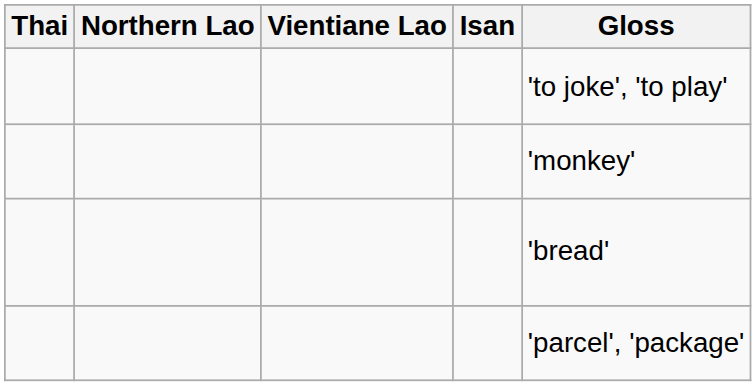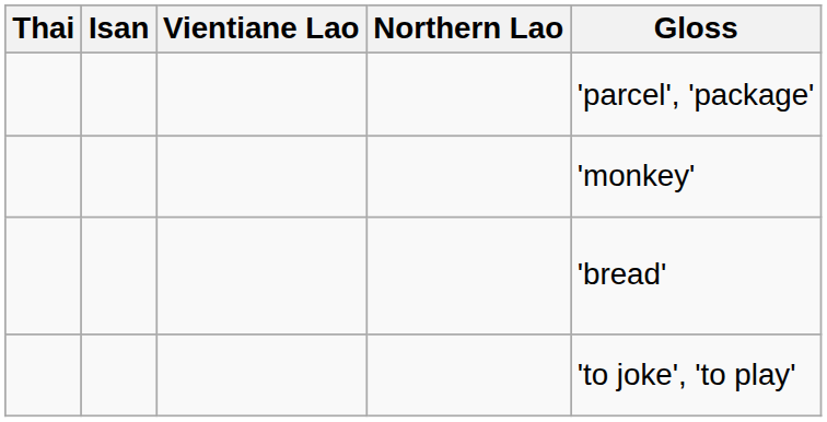columns swapped: Isan <-> Northern Lao
row 2 | Gloss: 'to joke', 'to play' -> 'parcel', 'package'
row 5 | Gloss: 'parcel', 'package' -> 'to joke', 'to play'
